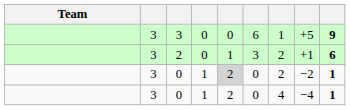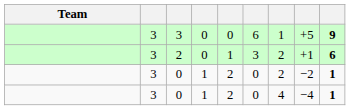row 4 | column 5: lightgrey background -> no background
